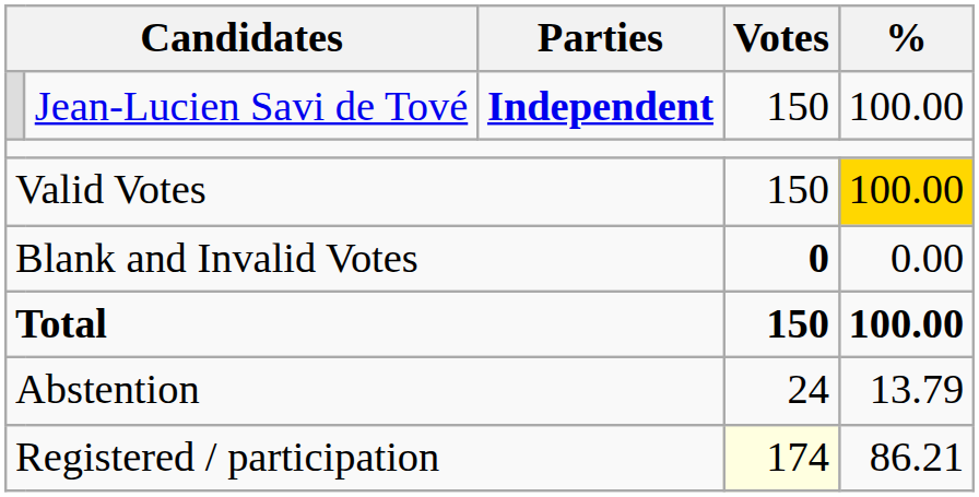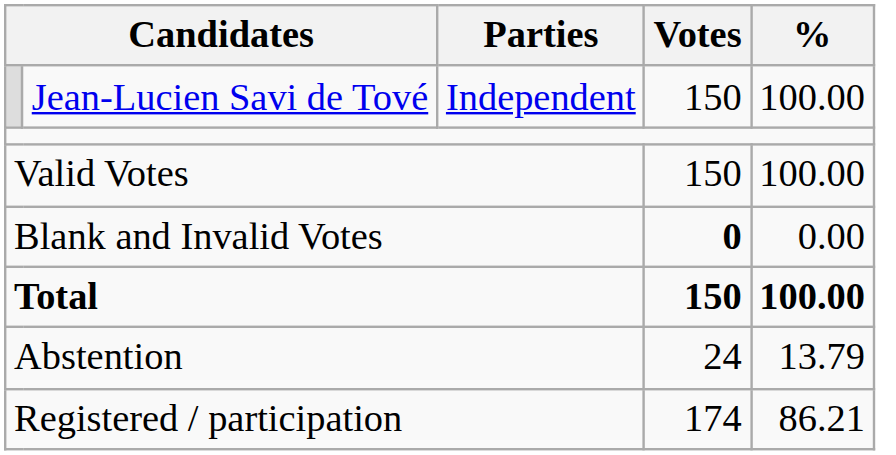Jean-Lucien Savi de Tové | Parties: bold -> normal
Valid Votes | %: gold background -> no background
Registered / participation | Votes: lightyellow background -> no background
